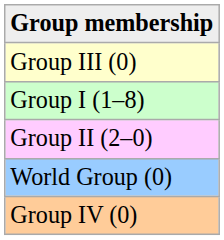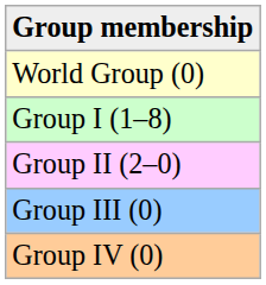row 2 | column 1: Group III (0) -> World Group (0)
row 5 | column 1: World Group (0) -> Group III (0)
